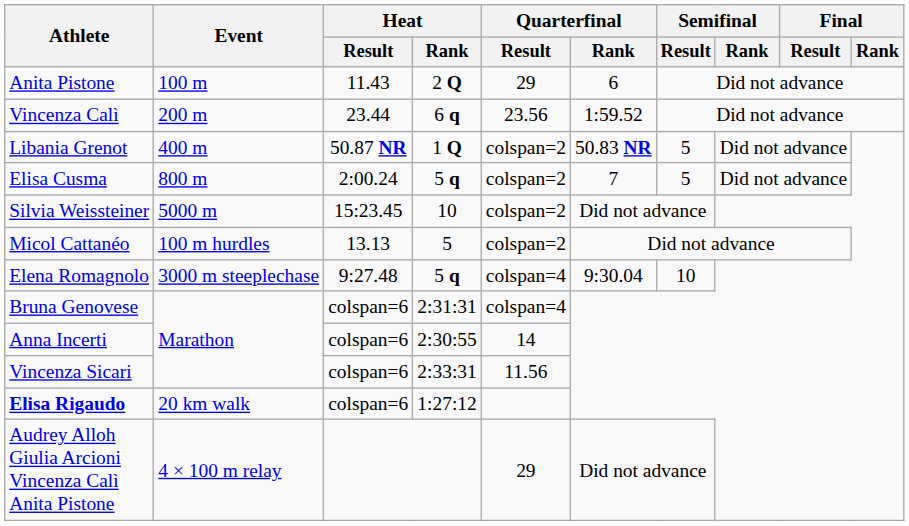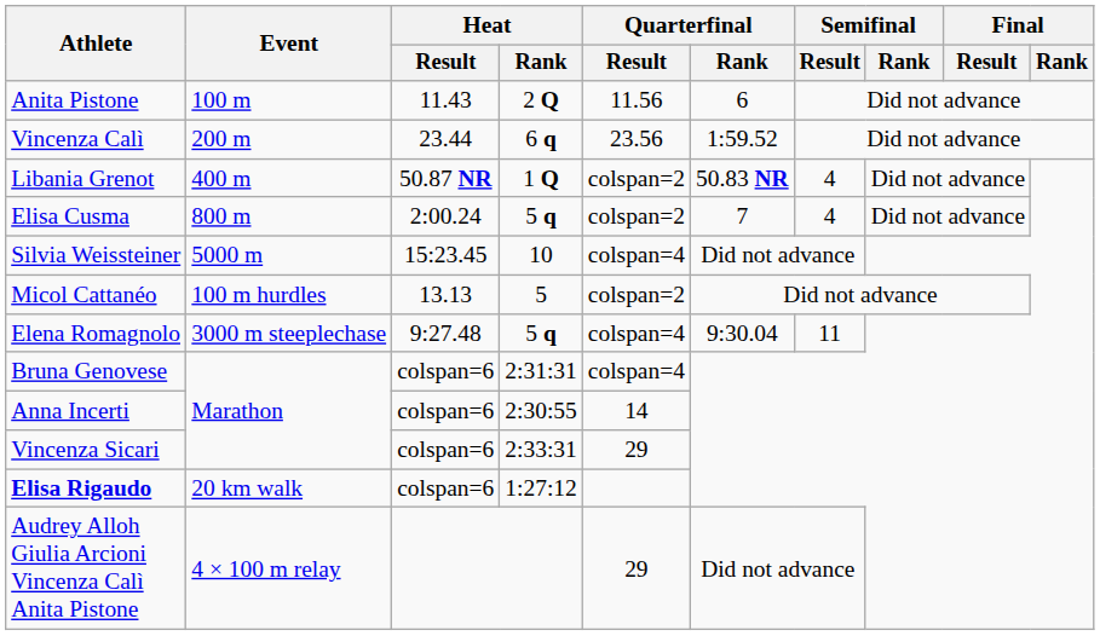Anita Pistone | Quarterfinal / Result: 29 -> 11.56
Libania Grenot | Semifinal / Result: 5 -> 4
Elisa Cusma | Semifinal / Result: 5 -> 4
Silvia Weissteiner | Quarterfinal / Result: colspan=2 -> colspan=4
Elena Romagnolo | Semifinal / Result: 10 -> 11
Vincenza Sicari | Quarterfinal / Result: 11.56 -> 29
